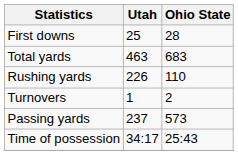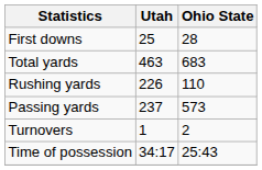rows swapped: Passing yards <-> Turnovers
